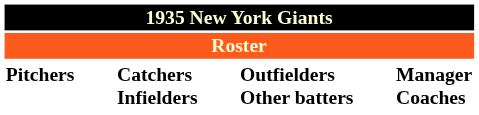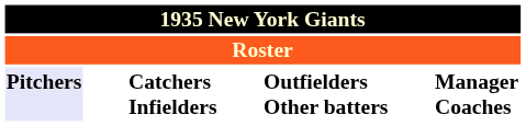Pitchers | column 1: no background -> lavender background
